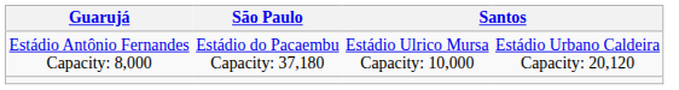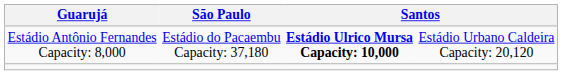Estádio Antônio Fernandes Capacity: 8,000 | column 3: normal -> bold
